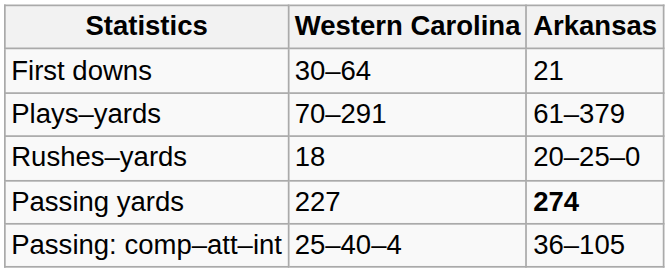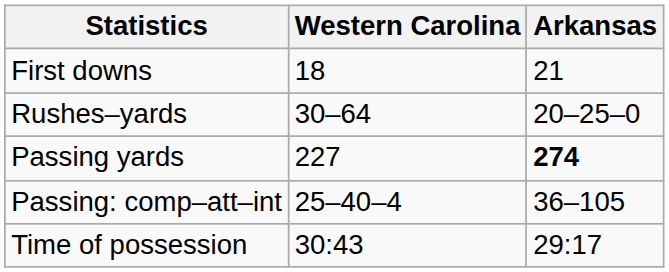First downs | Western Carolina: 30–64 -> 18
- row: Plays–yards | 70–291 | 61–379
Rushes–yards | Western Carolina: 18 -> 30–64
+ row: Time of possession | 30:43 | 29:17
